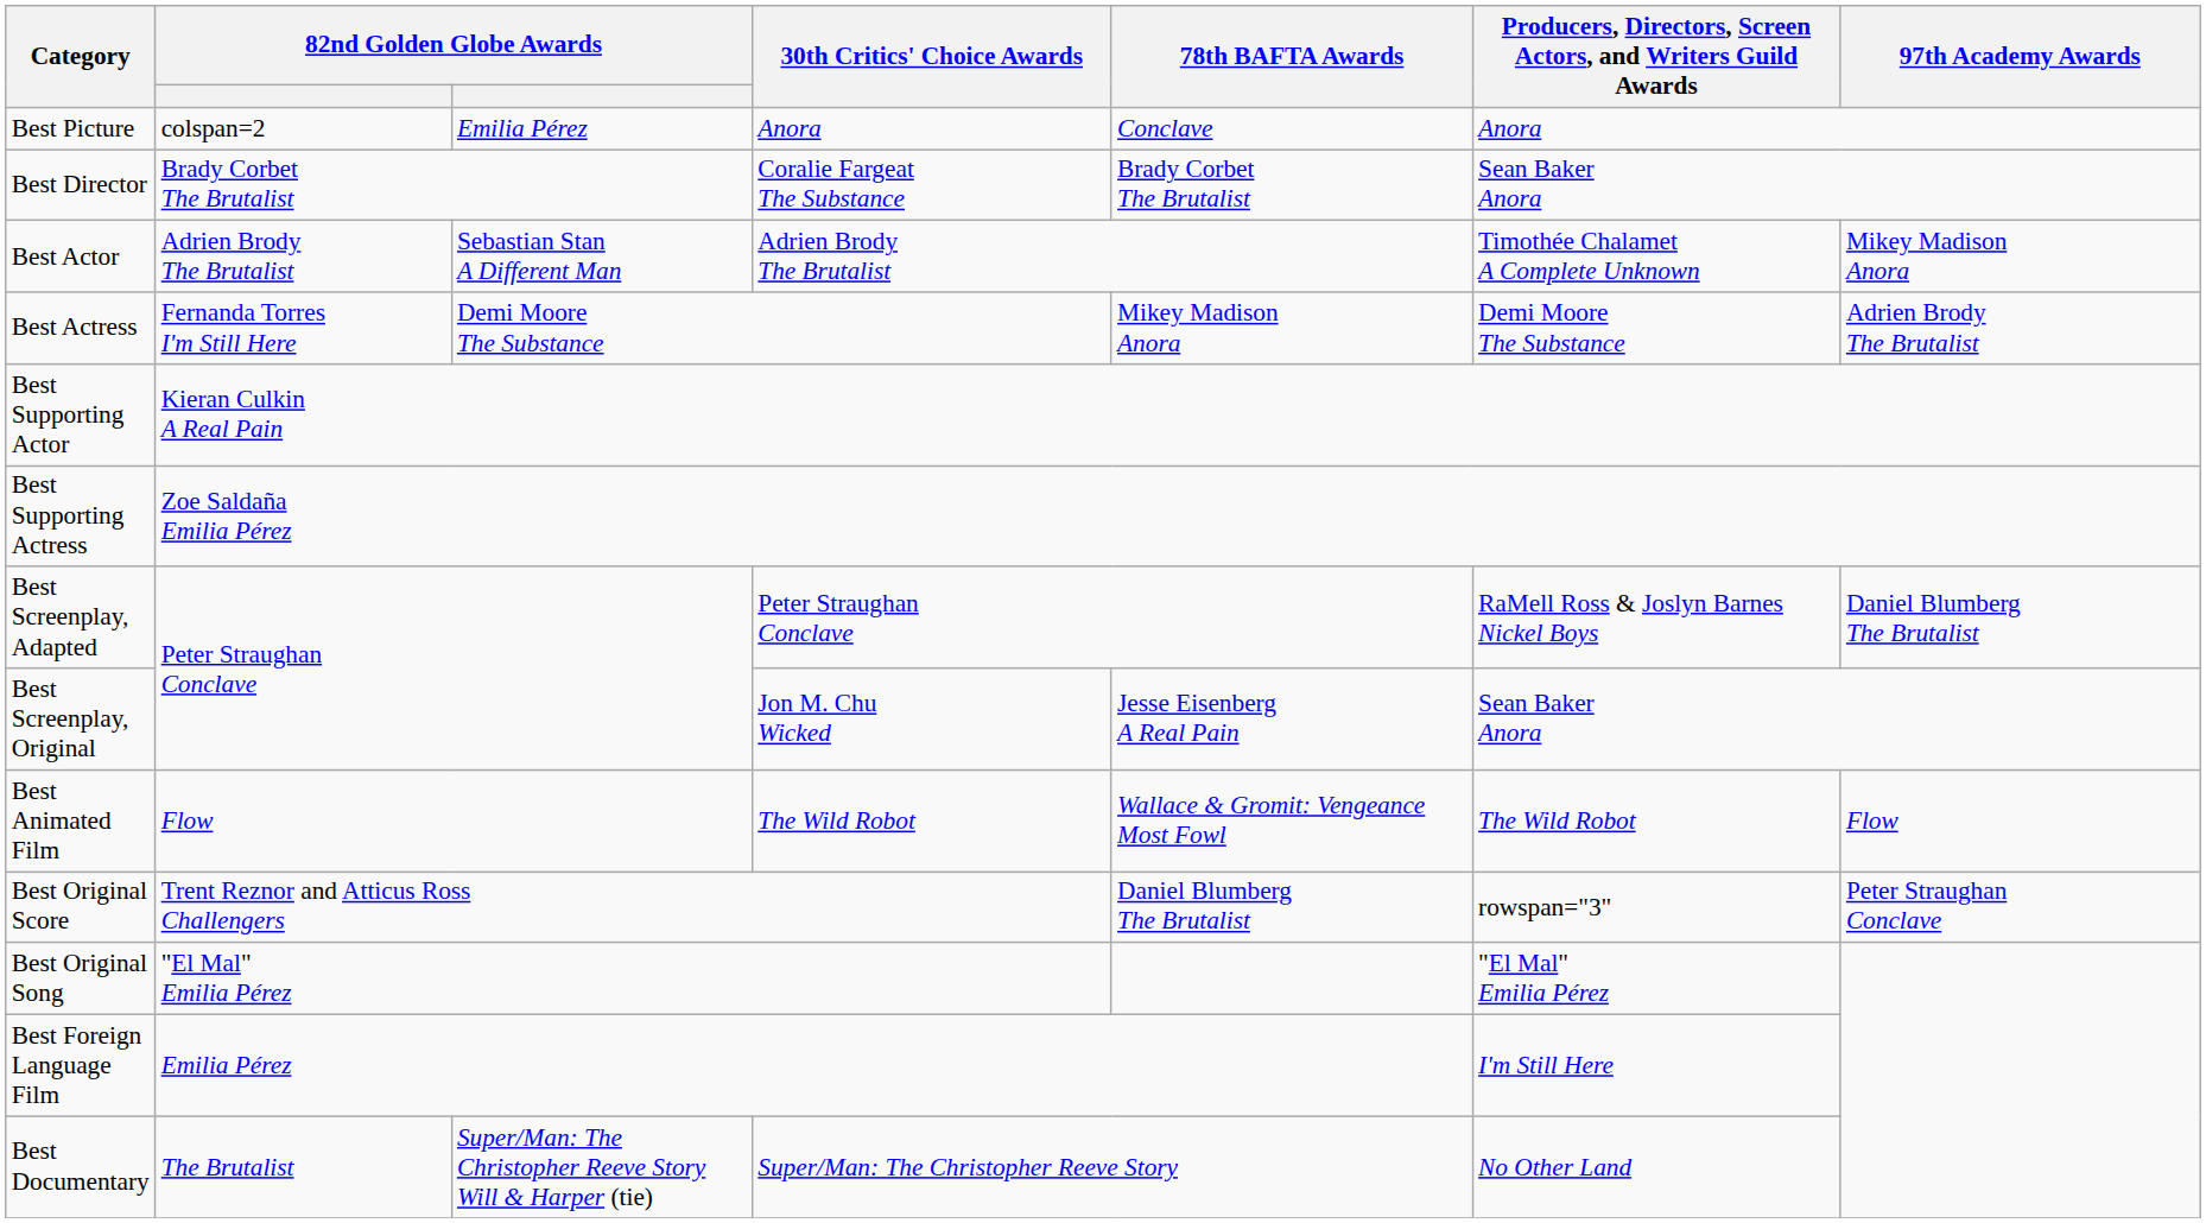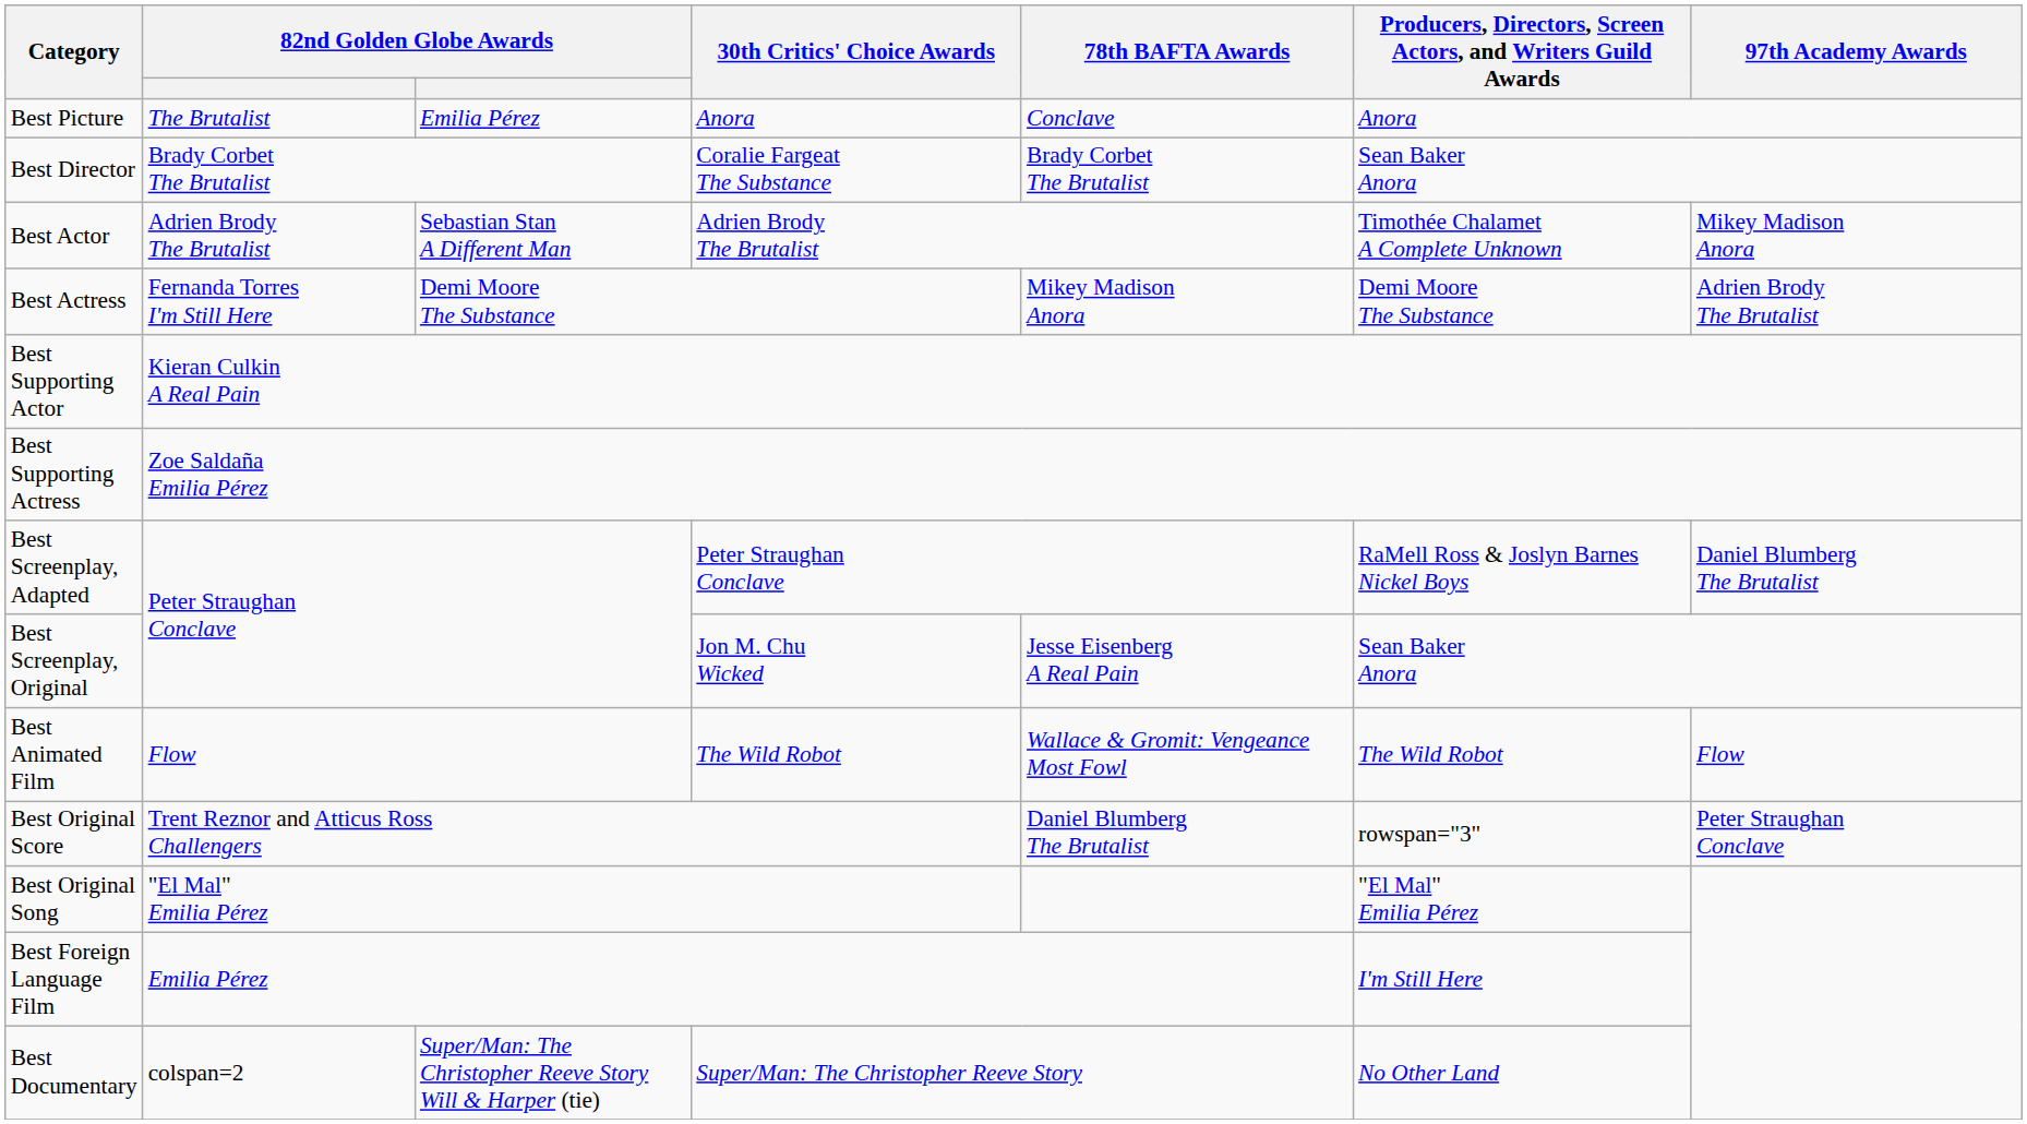Best Picture | column 2: colspan=2 -> The Brutalist
Best Documentary | column 2: The Brutalist -> colspan=2
